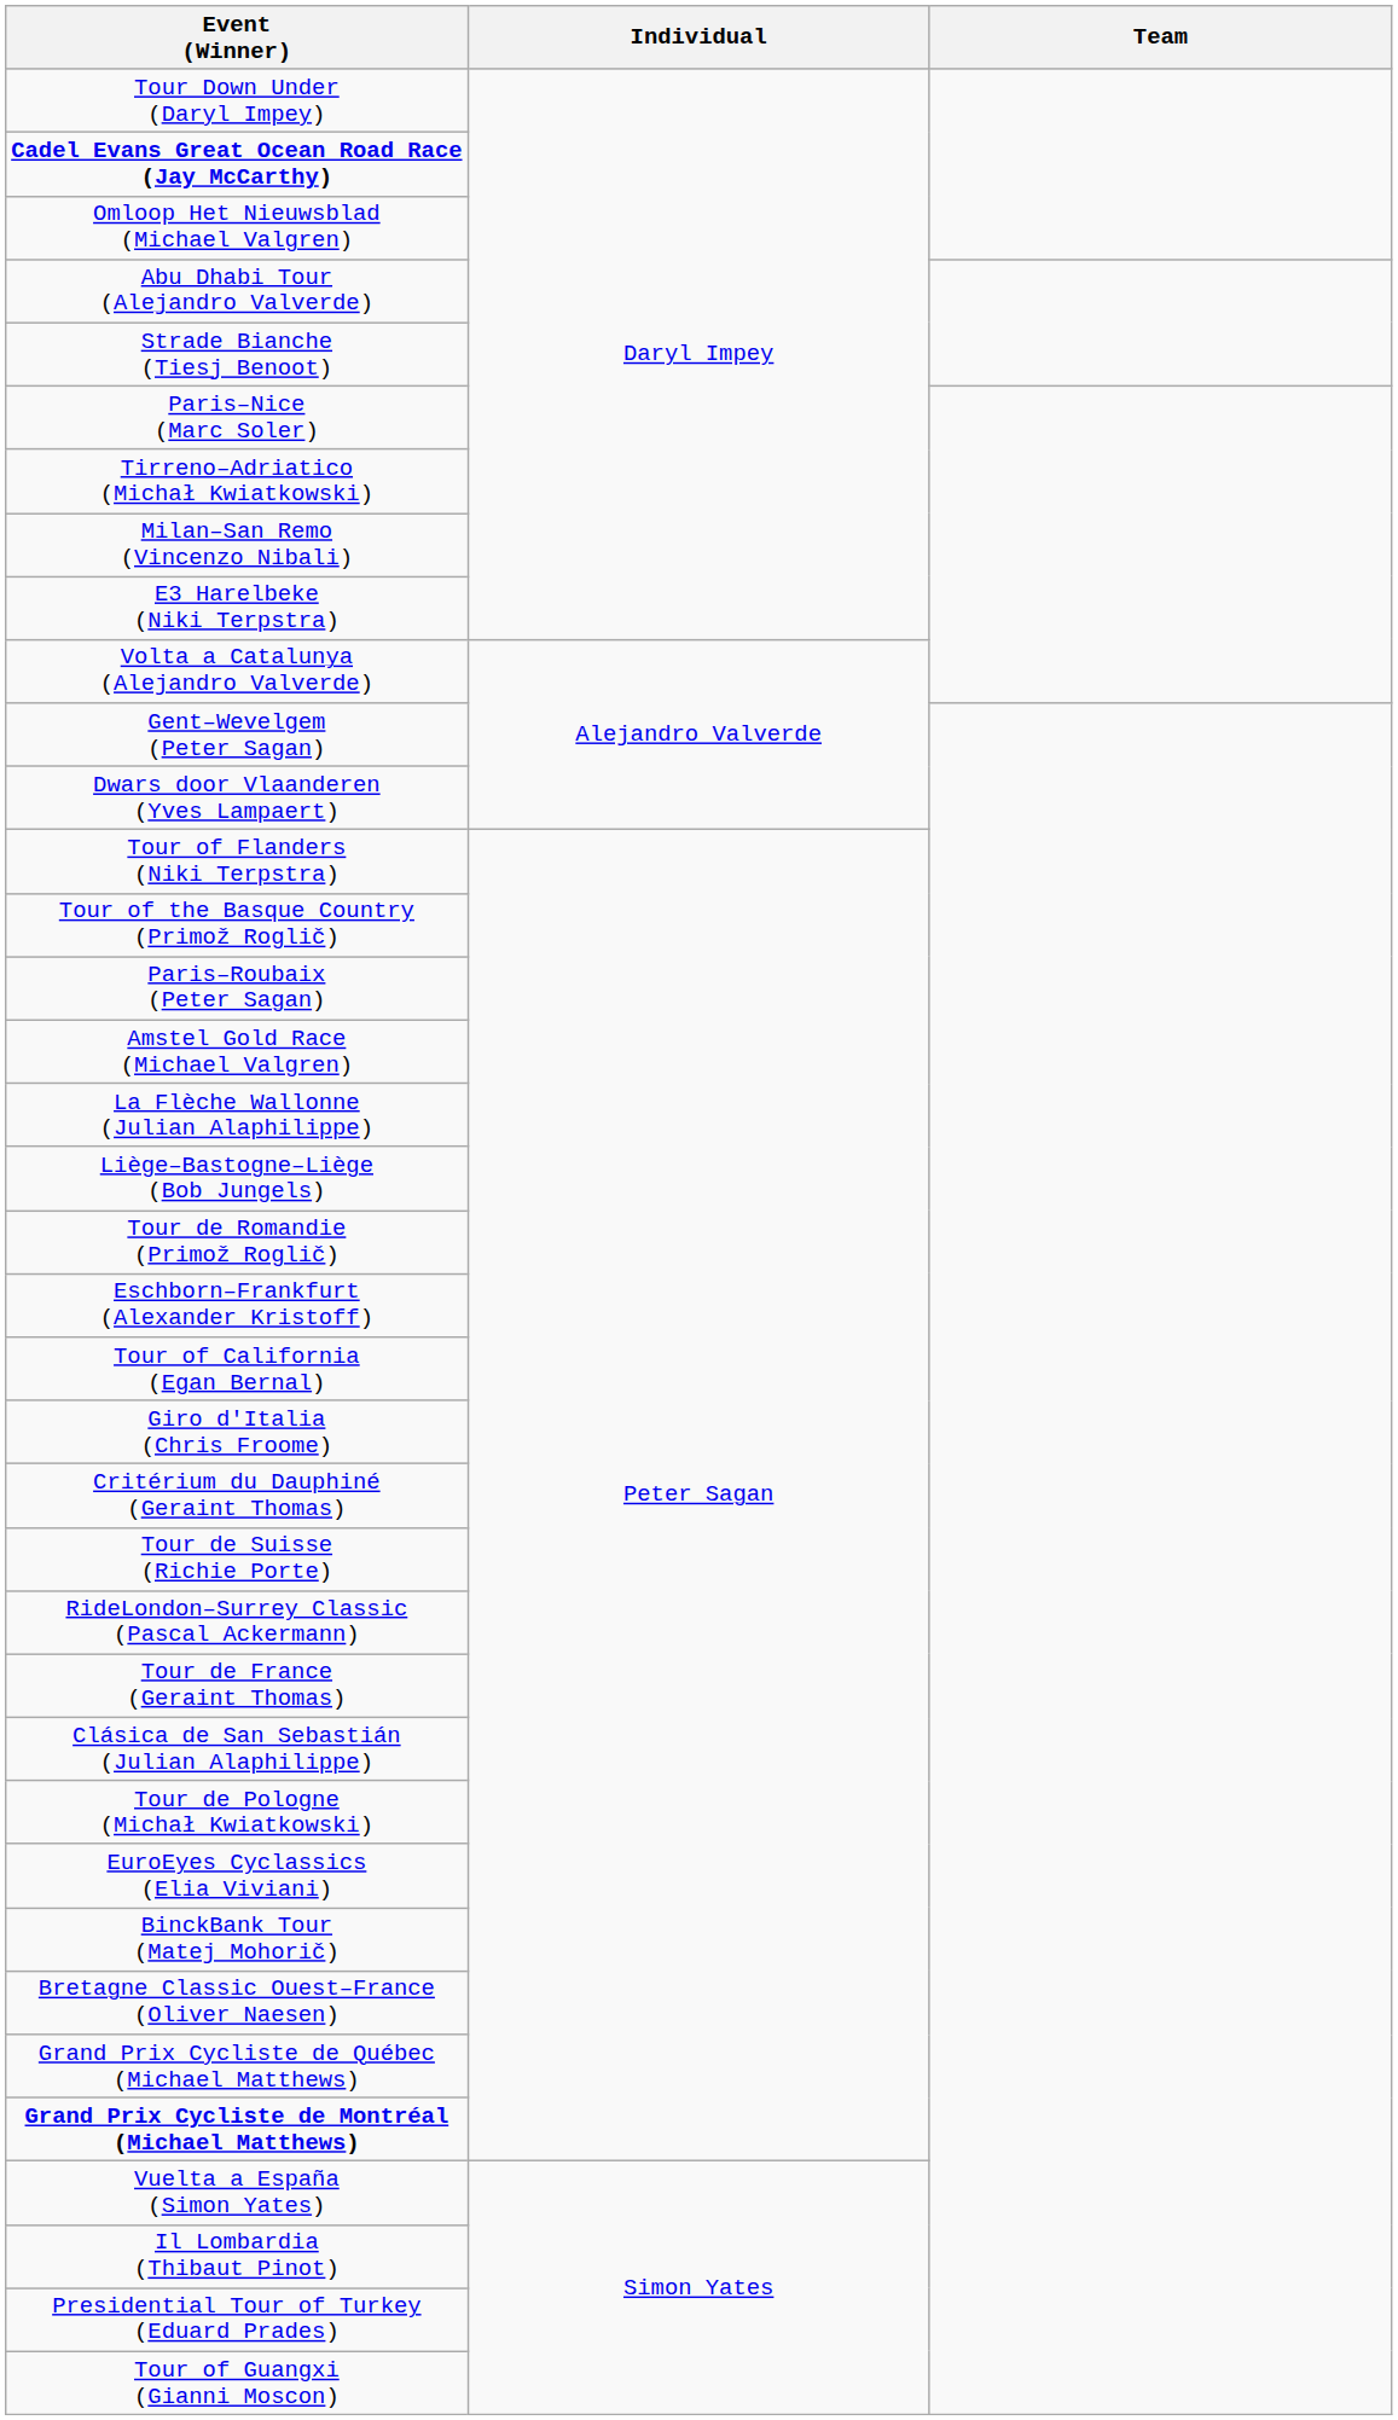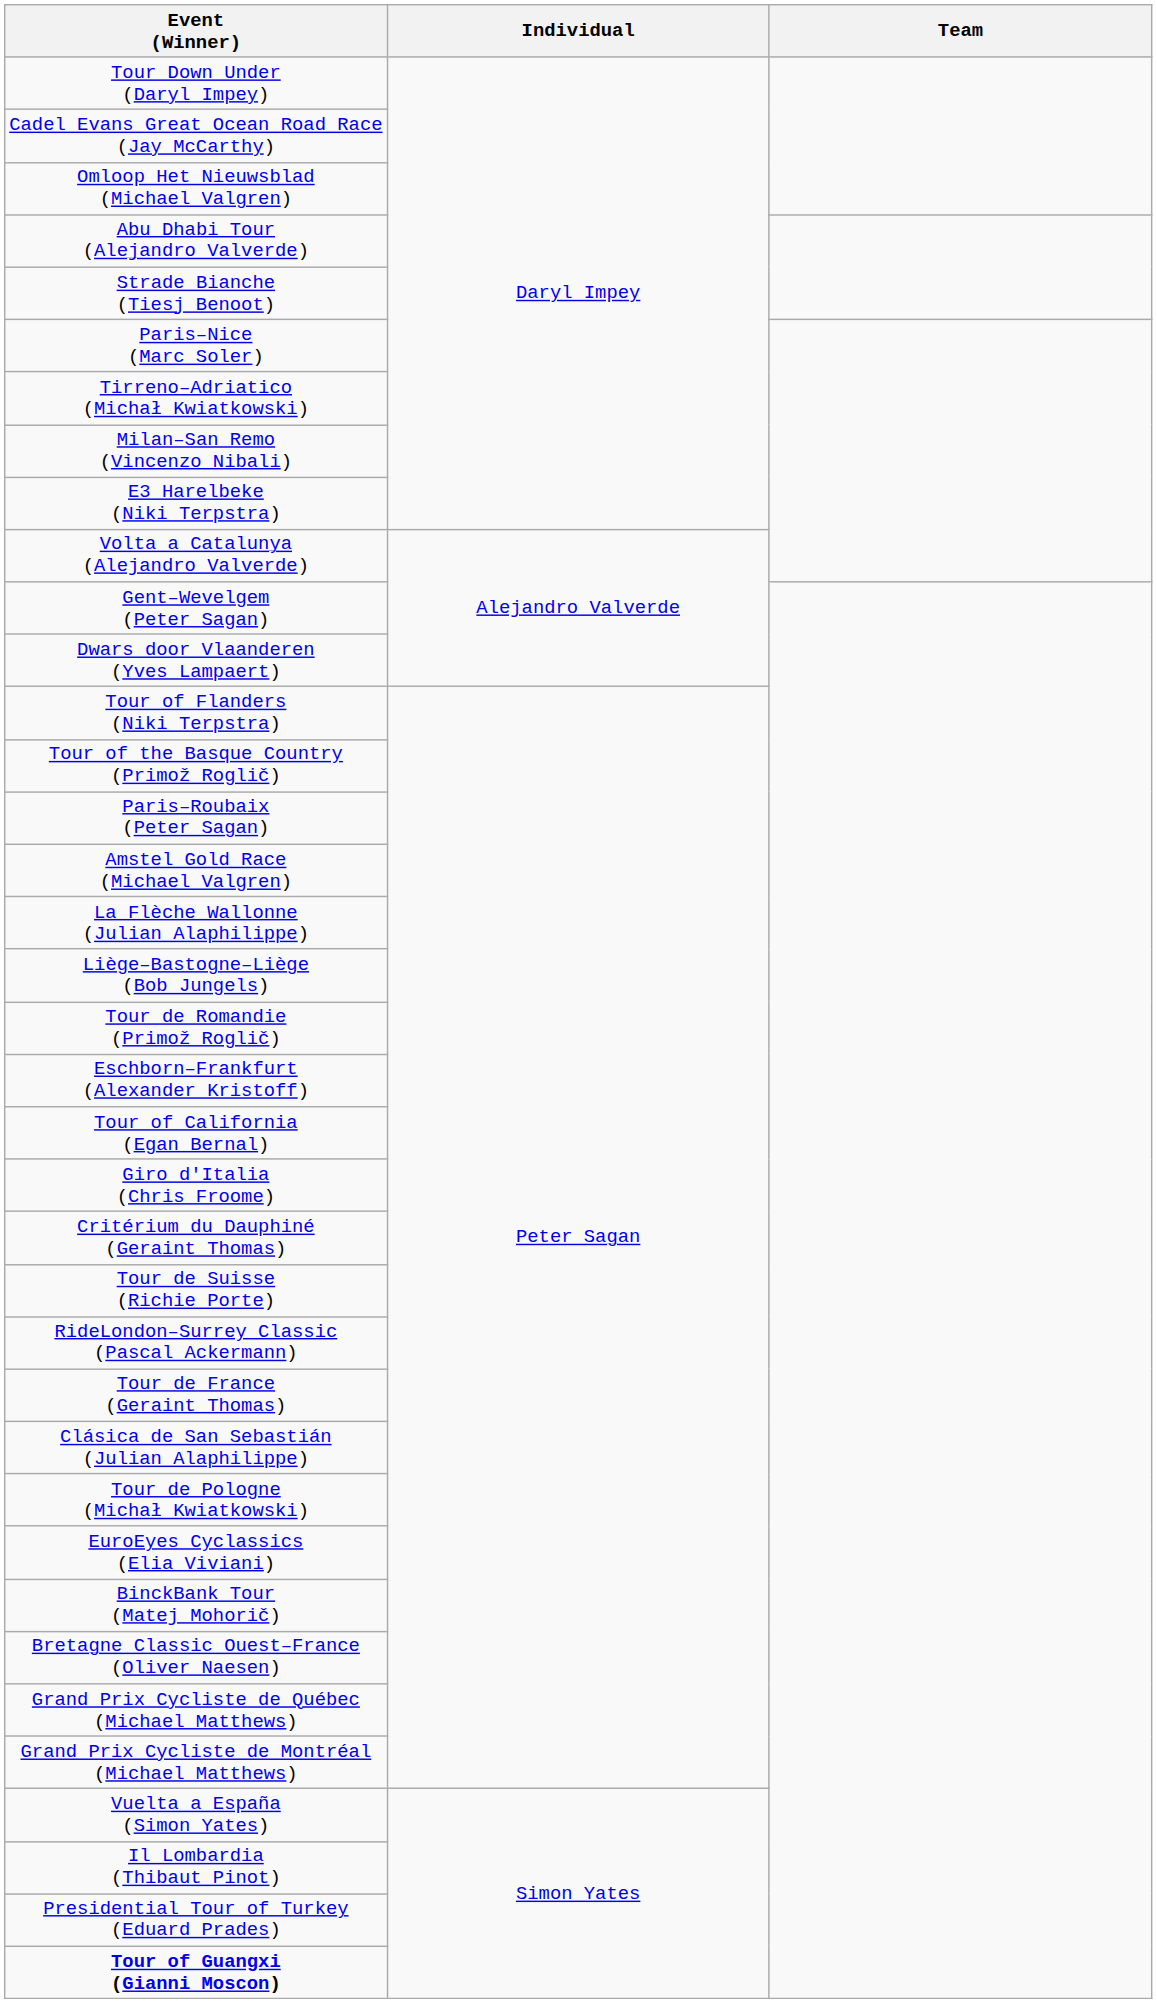Cadel Evans Great Ocean Road Race (Jay McCarthy) | Event (Winner): bold -> normal
Grand Prix Cycliste de Montréal (Michael Matthews) | Event (Winner): bold -> normal
Tour of Guangxi (Gianni Moscon) | Event (Winner): normal -> bold
